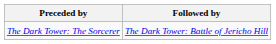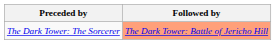The Dark Tower: The Sorcerer | Followed by: no background -> lightsalmon background
